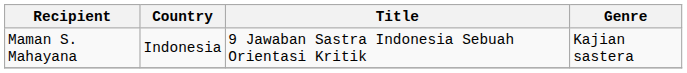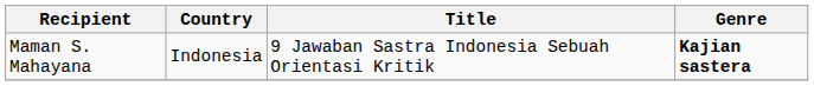Maman S. Mahayana | Genre: normal -> bold
